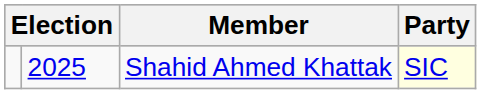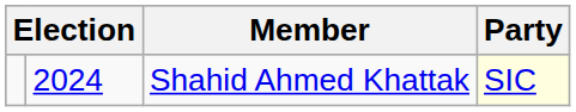Shahid Ahmed Khattak | column 2: 2025 -> 2024
